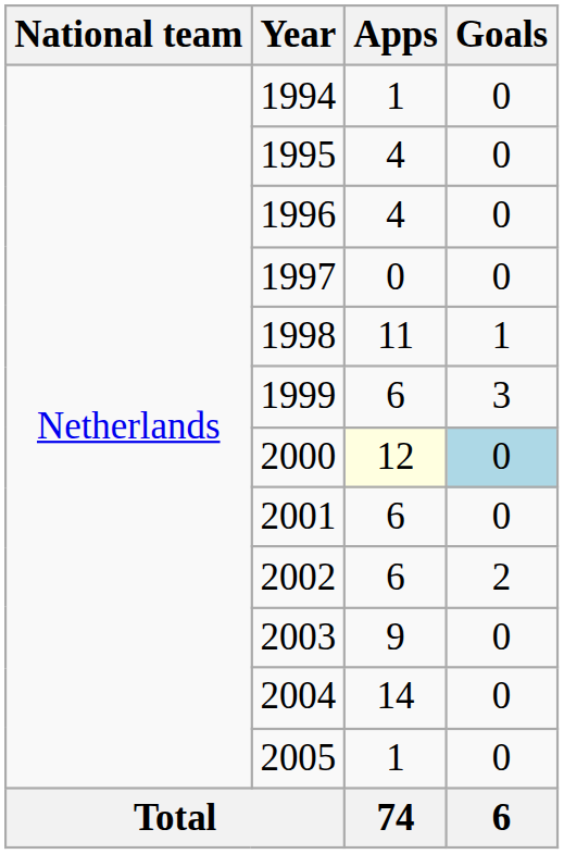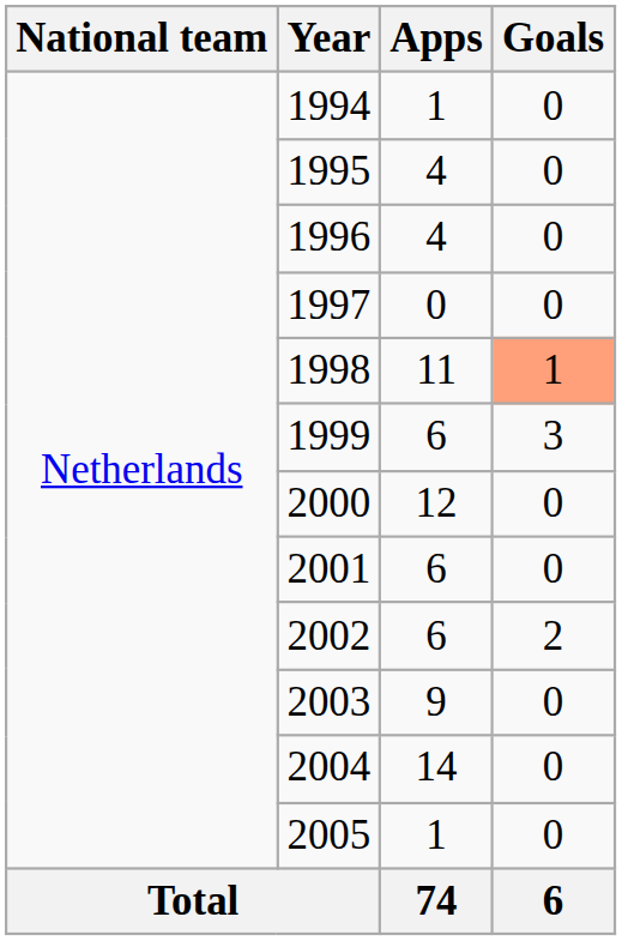1998 | Goals: no background -> lightsalmon background
2000 | Apps: lightyellow background -> no background
2000 | Goals: lightblue background -> no background
